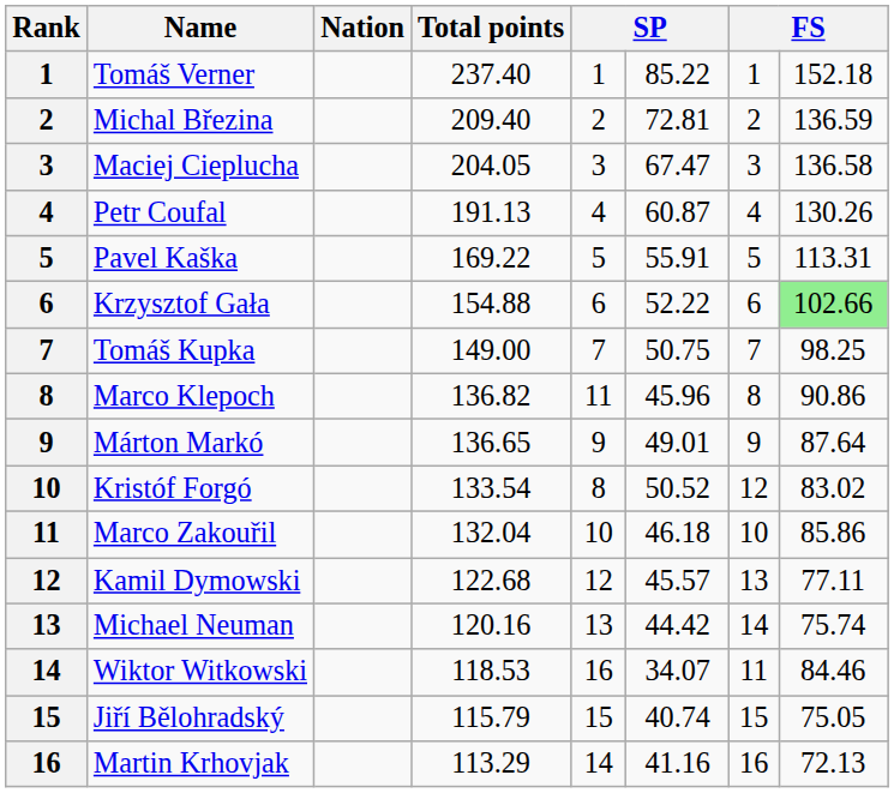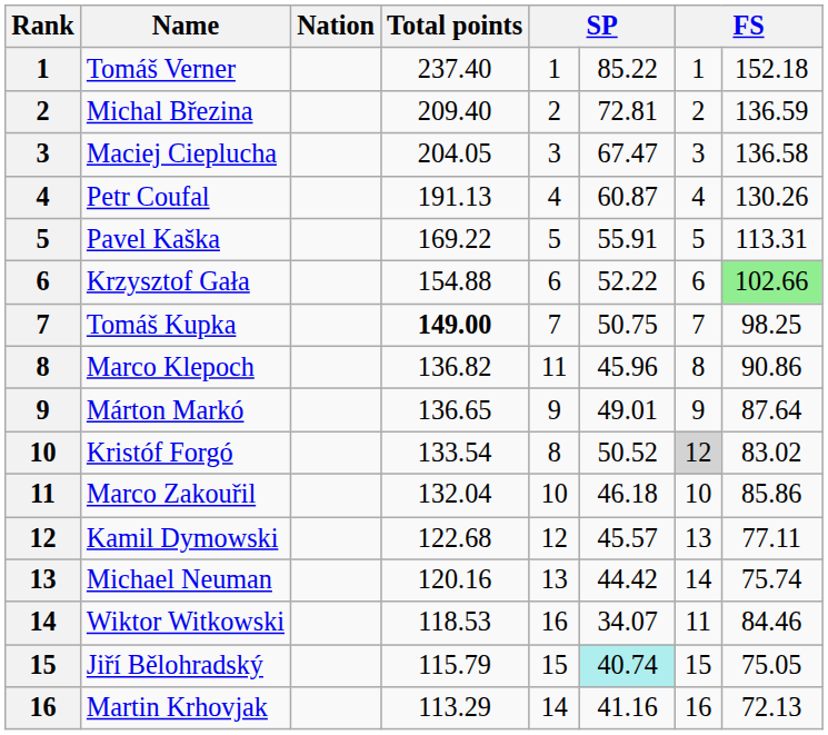Tomáš Kupka | Total points: normal -> bold
Kristóf Forgó | column 7: no background -> lightgrey background
Jiří Bělohradský | column 6: no background -> paleturquoise background
